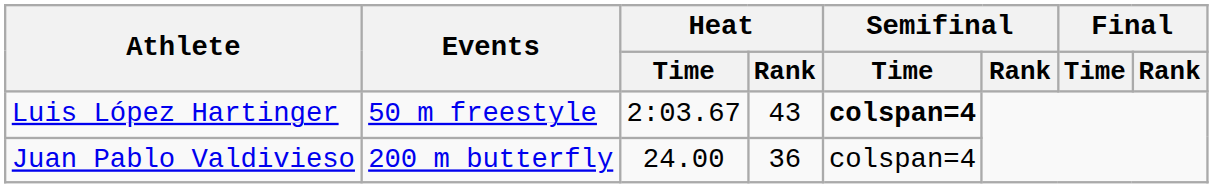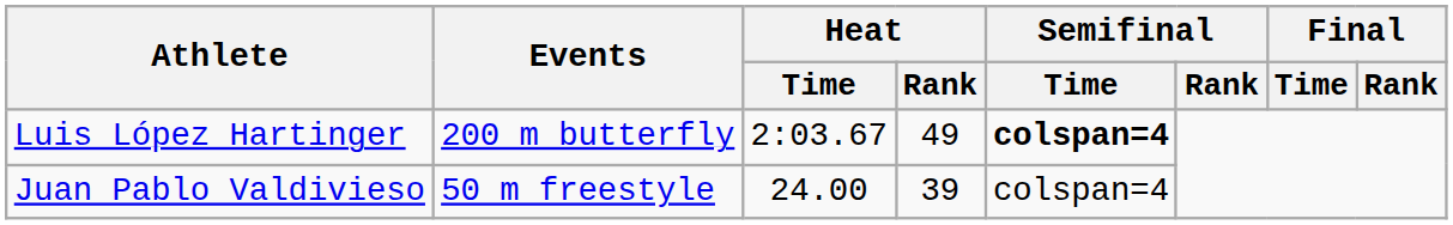Luis López Hartinger | Events: 50 m freestyle -> 200 m butterfly
Luis López Hartinger | Heat / Rank: 43 -> 49
Juan Pablo Valdivieso | Events: 200 m butterfly -> 50 m freestyle
Juan Pablo Valdivieso | Heat / Rank: 36 -> 39
